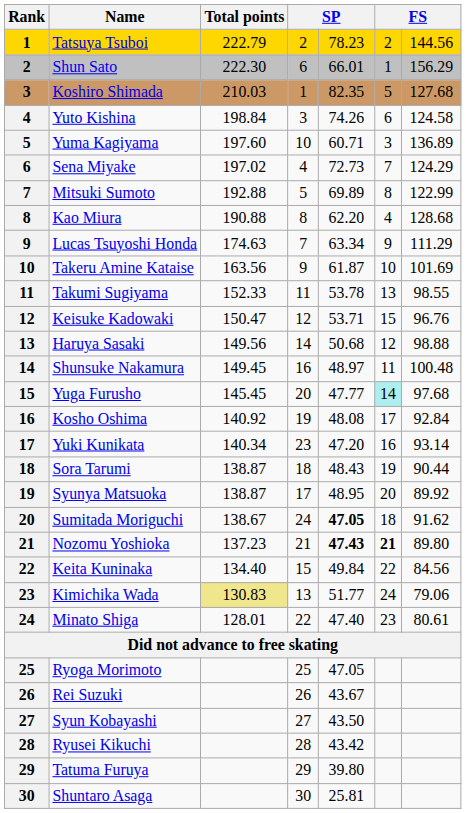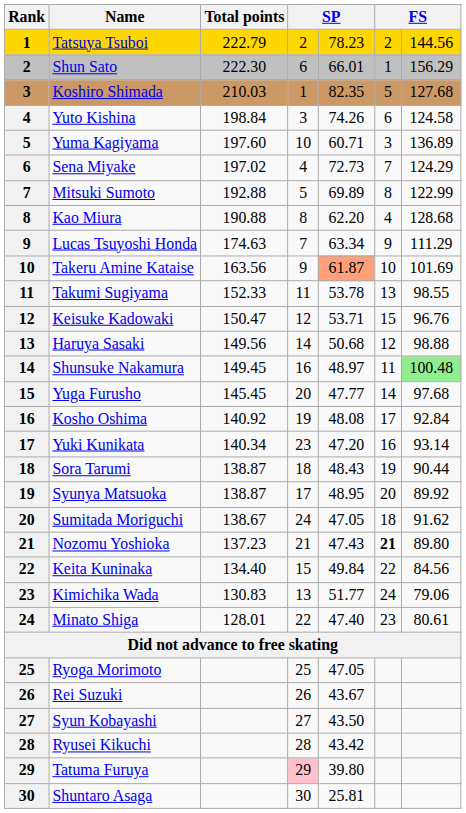Takeru Amine Kataise | column 5: no background -> lightsalmon background
Shunsuke Nakamura | column 7: no background -> lightgreen background
Yuga Furusho | column 6: paleturquoise background -> no background
Sumitada Moriguchi | column 5: bold -> normal
Nozomu Yoshioka | column 5: bold -> normal
Kimichika Wada | Total points: khaki background -> no background
Tatuma Furuya | column 4: no background -> pink background
